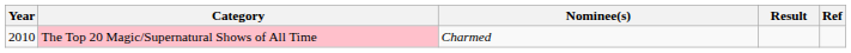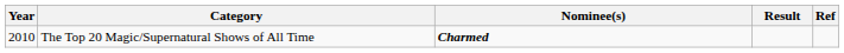row 2 | Category: pink background -> no background
row 2 | Nominee(s): normal -> bold
